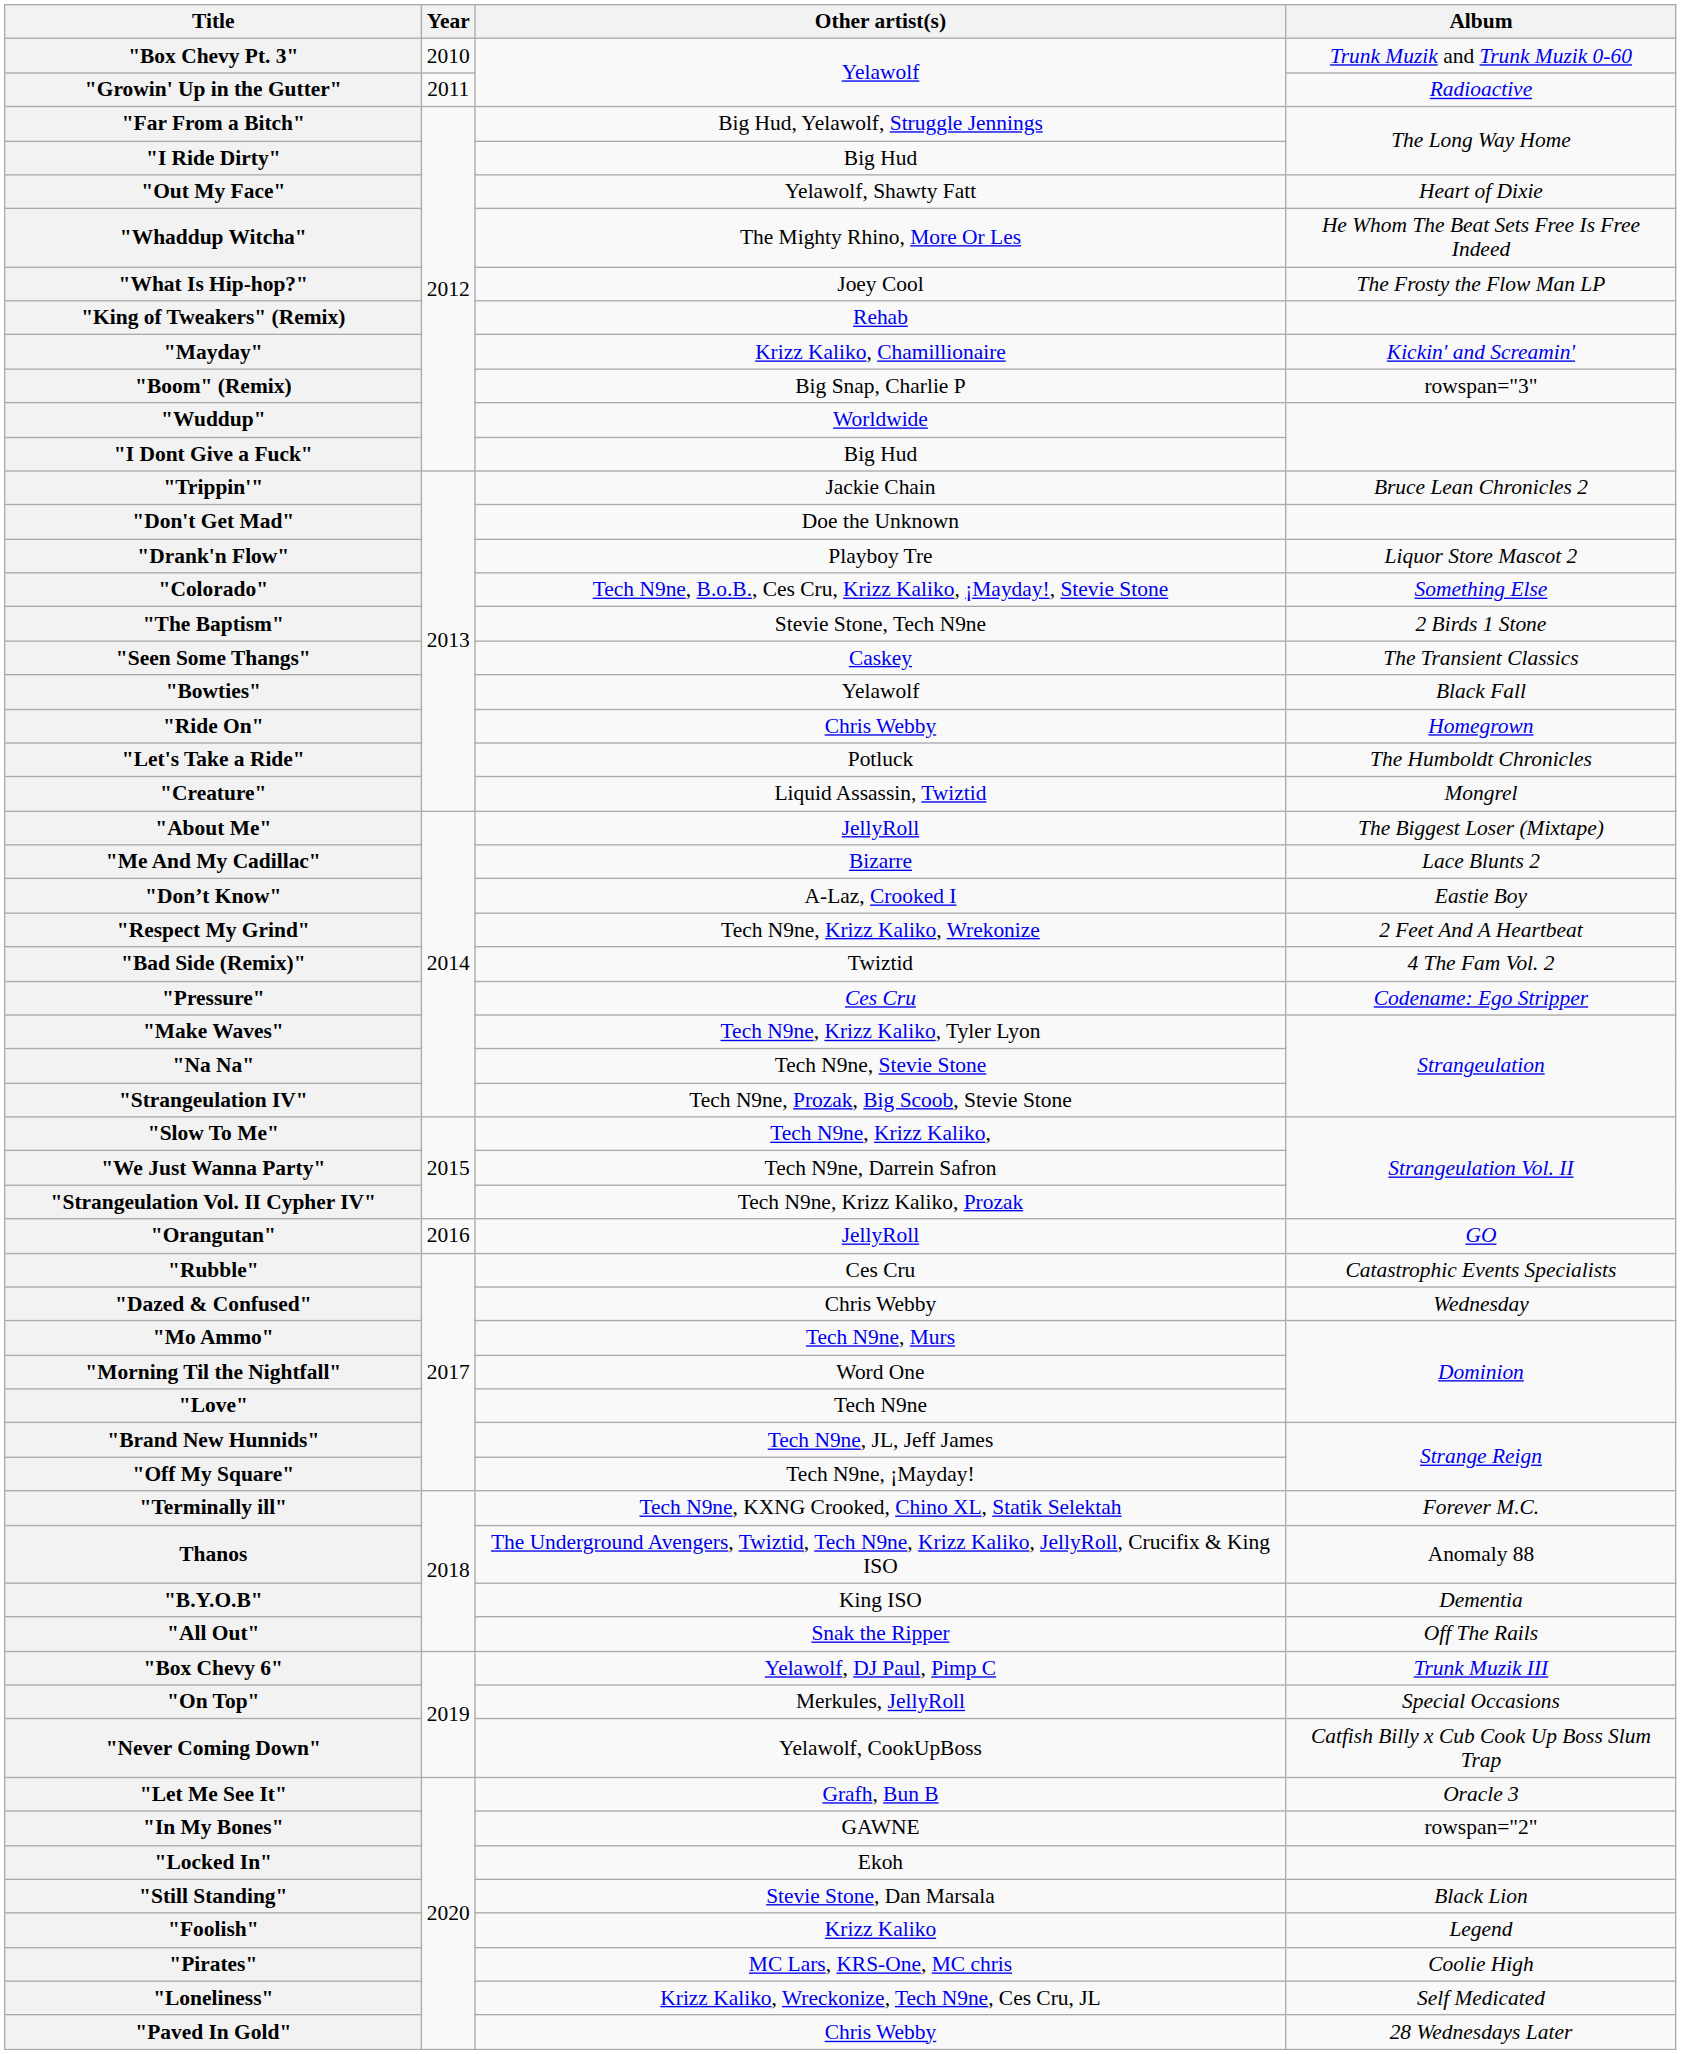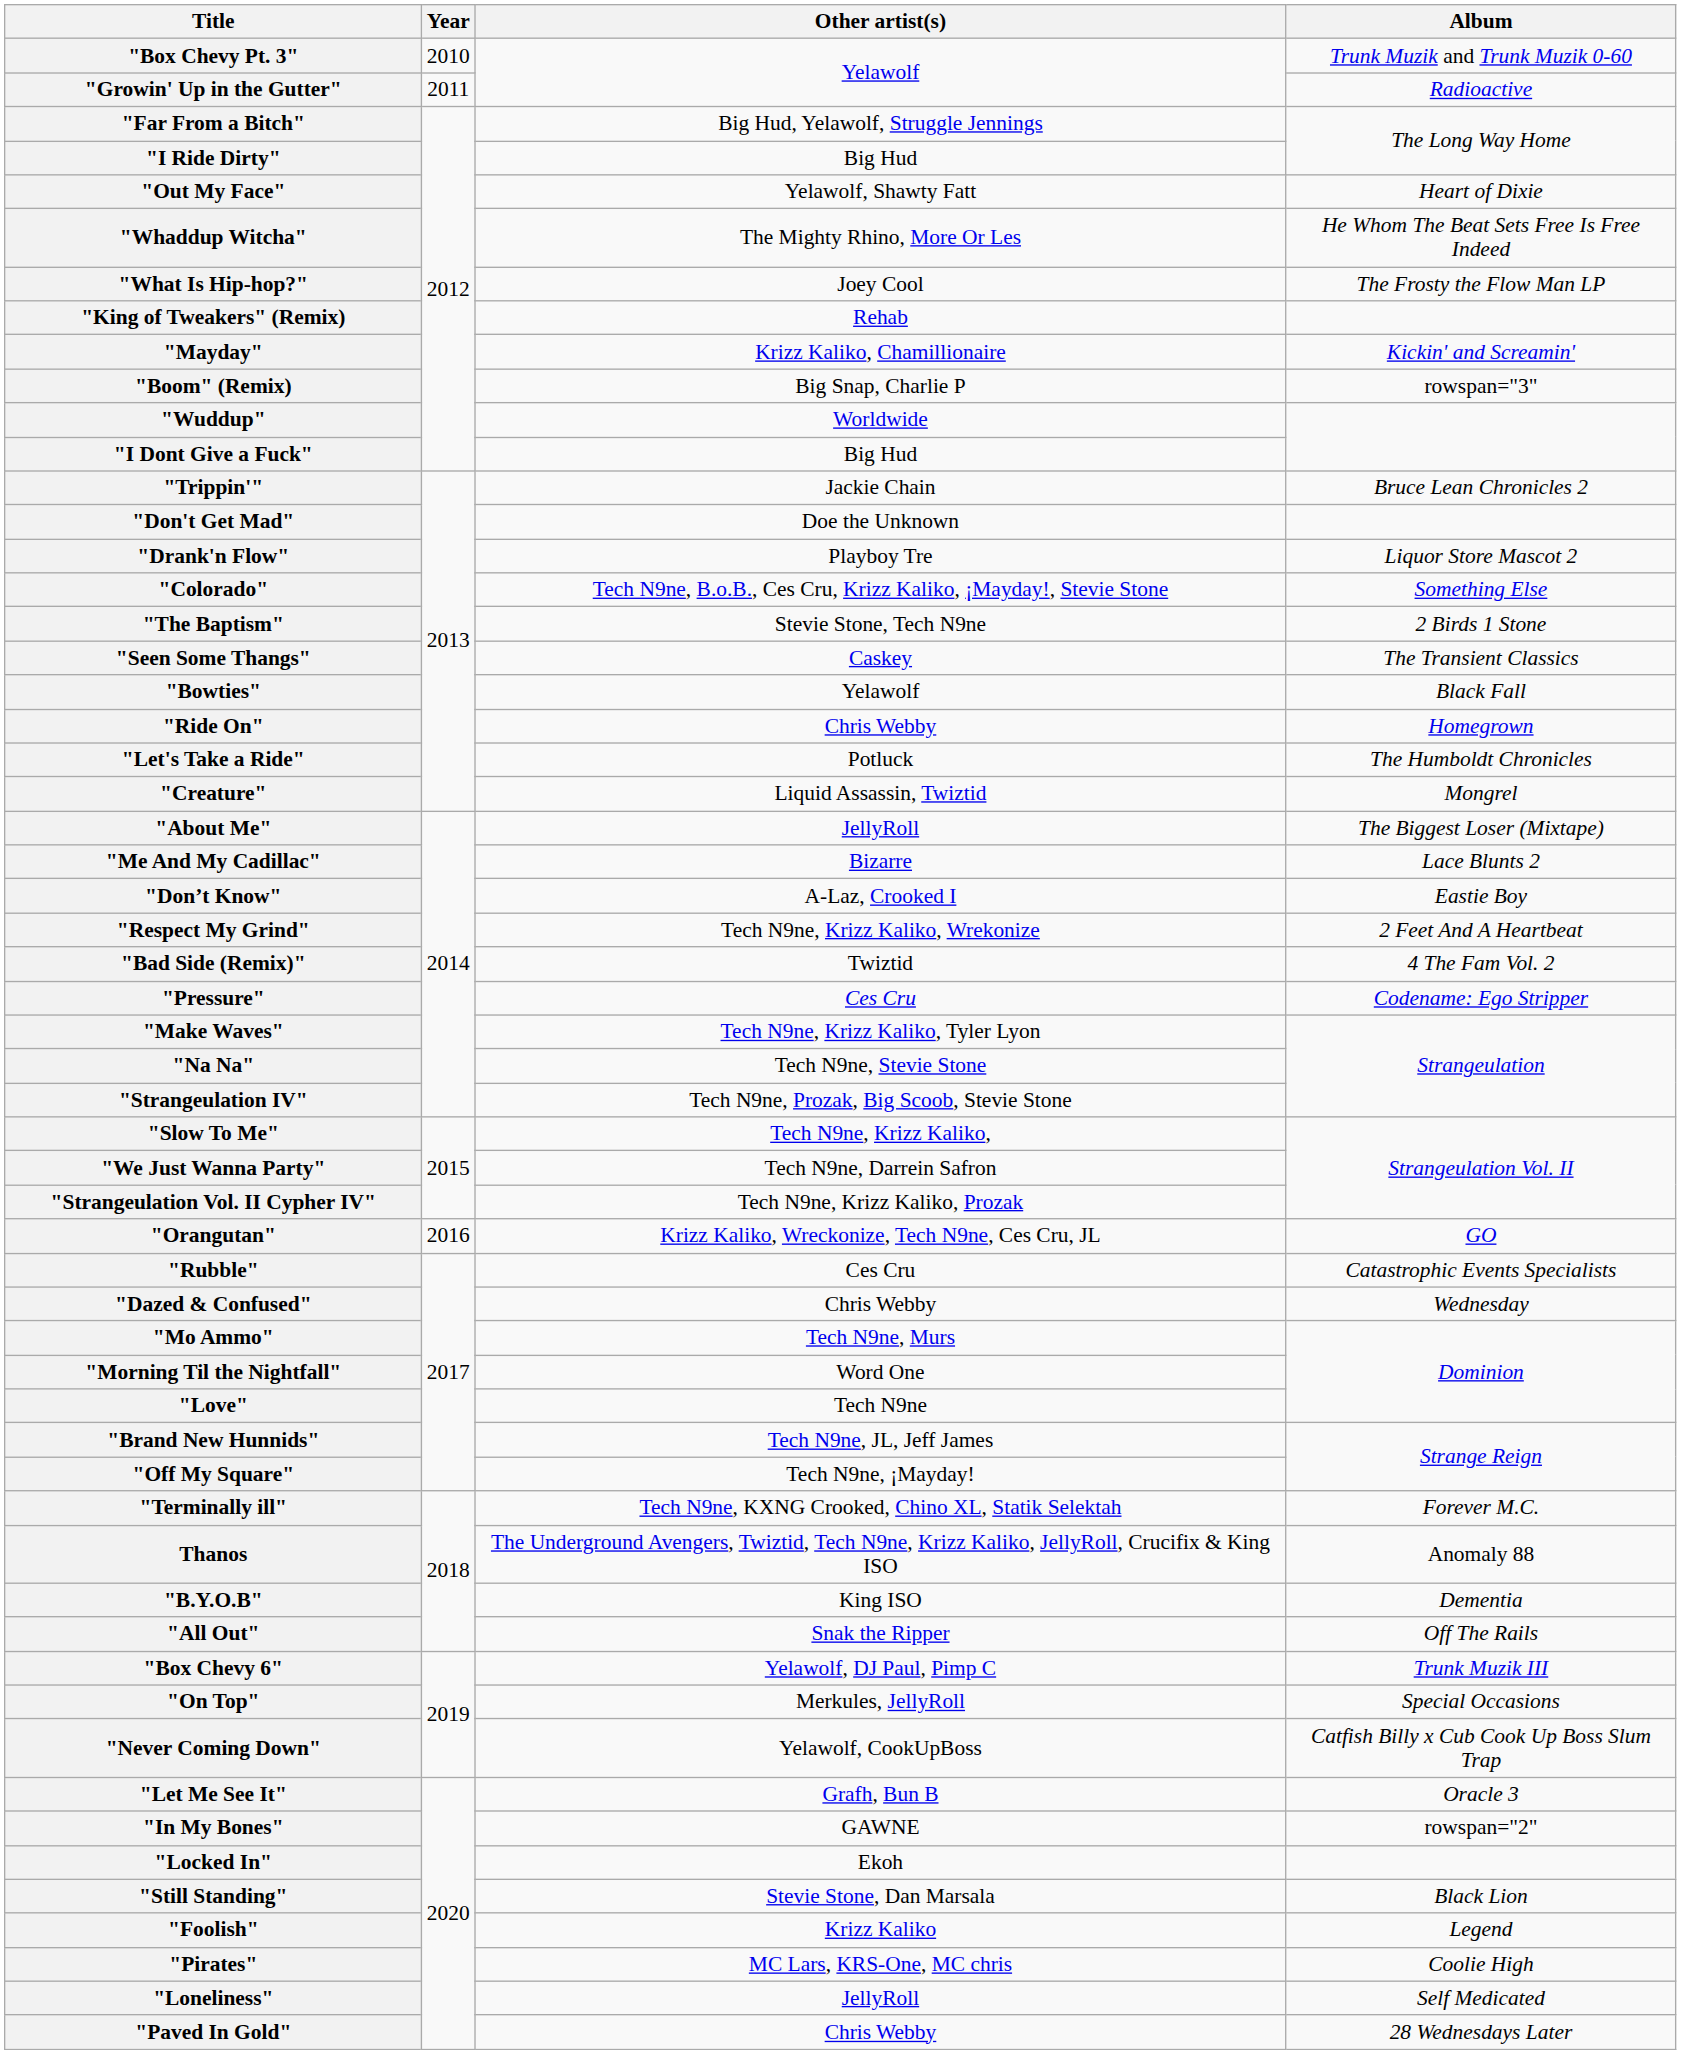"Orangutan" | Other artist(s): JellyRoll -> Krizz Kaliko, Wreckonize, Tech N9ne, Ces Cru, JL
"Loneliness" | Other artist(s): Krizz Kaliko, Wreckonize, Tech N9ne, Ces Cru, JL -> JellyRoll
